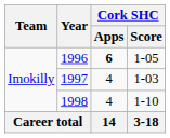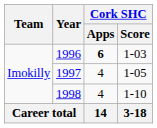1996 | Cork SHC / Score: 1-05 -> 1-03
1997 | Cork SHC / Score: 1-03 -> 1-05
